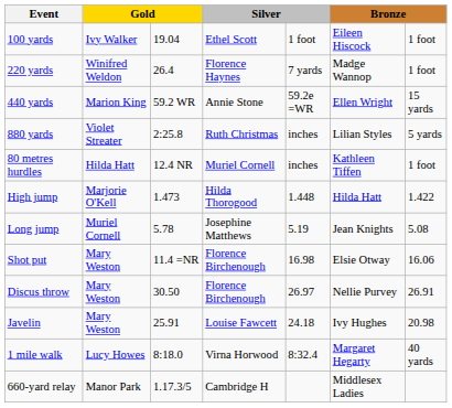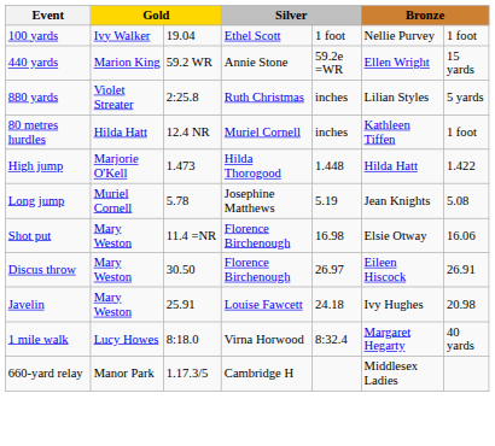100 yards | column 6: Eileen Hiscock -> Nellie Purvey
- row: 220 yards | Winifred Weldon | 26.4 | Florence Haynes | 7 yards | Madge Wannop | 1 foot
Discus throw | column 6: Nellie Purvey -> Eileen Hiscock
